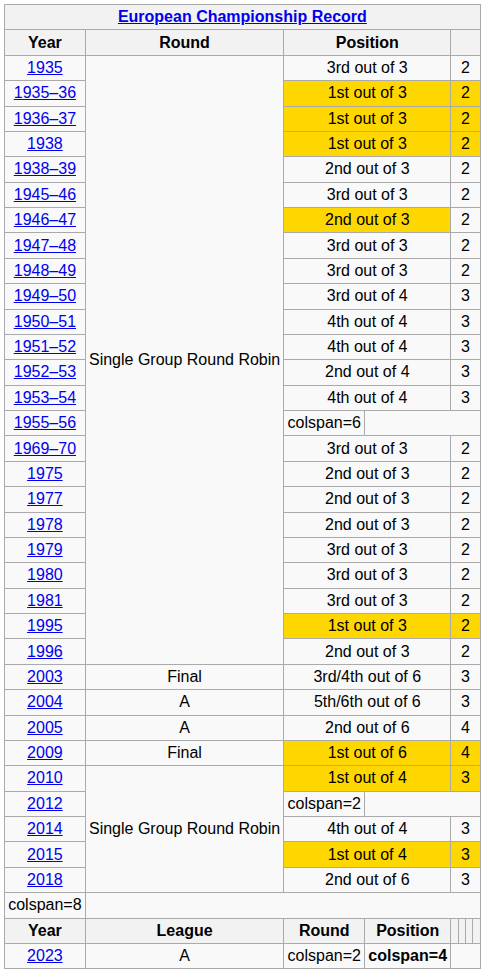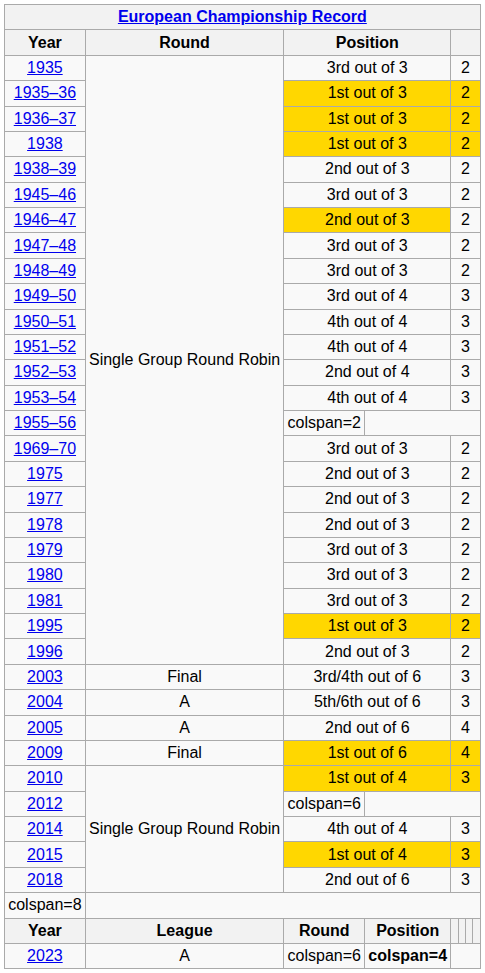1955–56 | column 3: colspan=6 -> colspan=2
2012 | column 3: colspan=2 -> colspan=6
2023 | column 3: colspan=2 -> colspan=6
